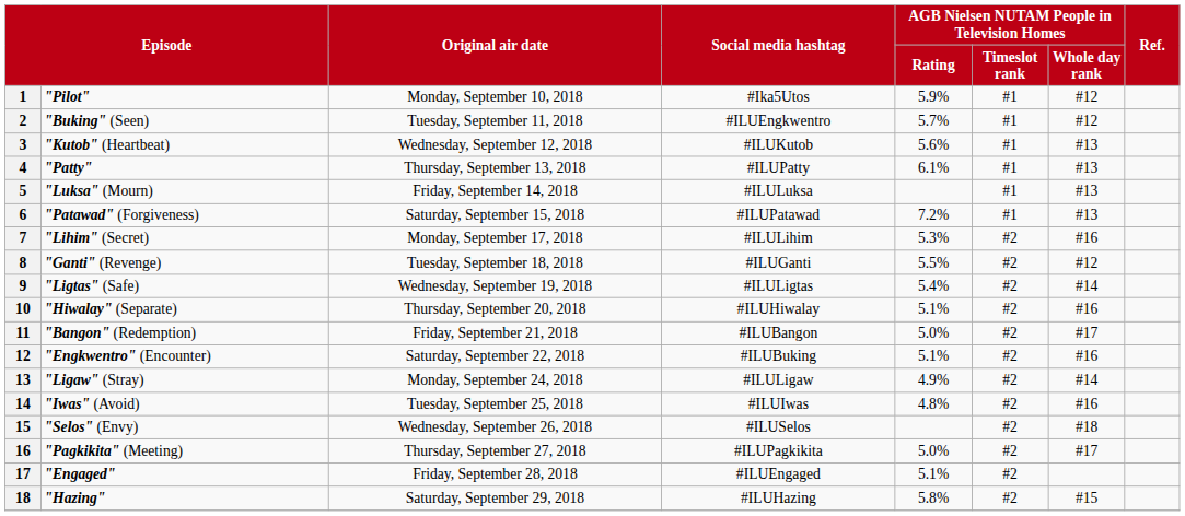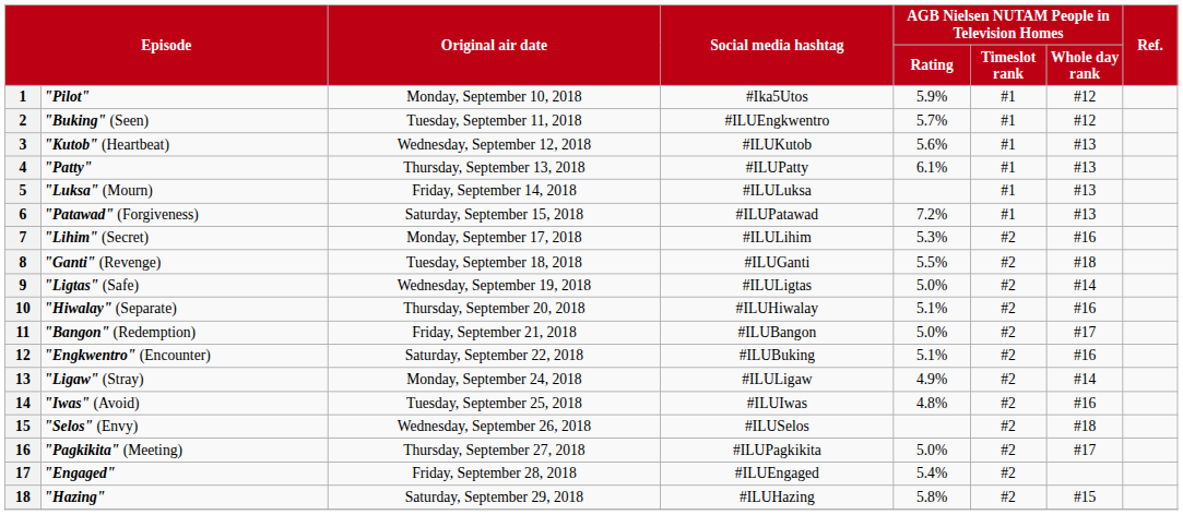8 | column 7: #12 -> #18
9 | AGB Nielsen NUTAM People in Television Homes / Rating: 5.4% -> 5.0%
17 | AGB Nielsen NUTAM People in Television Homes / Rating: 5.1% -> 5.4%
